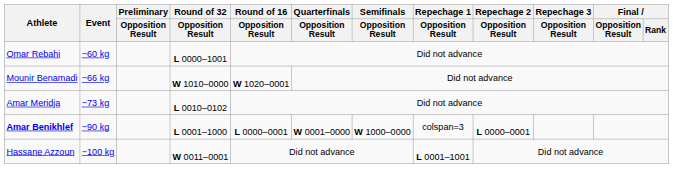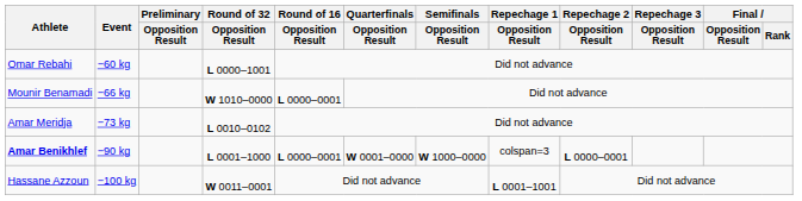Mounir Benamadi | Round of 16 / Opposition Result: W 1020–0001 -> L 0000–0001
